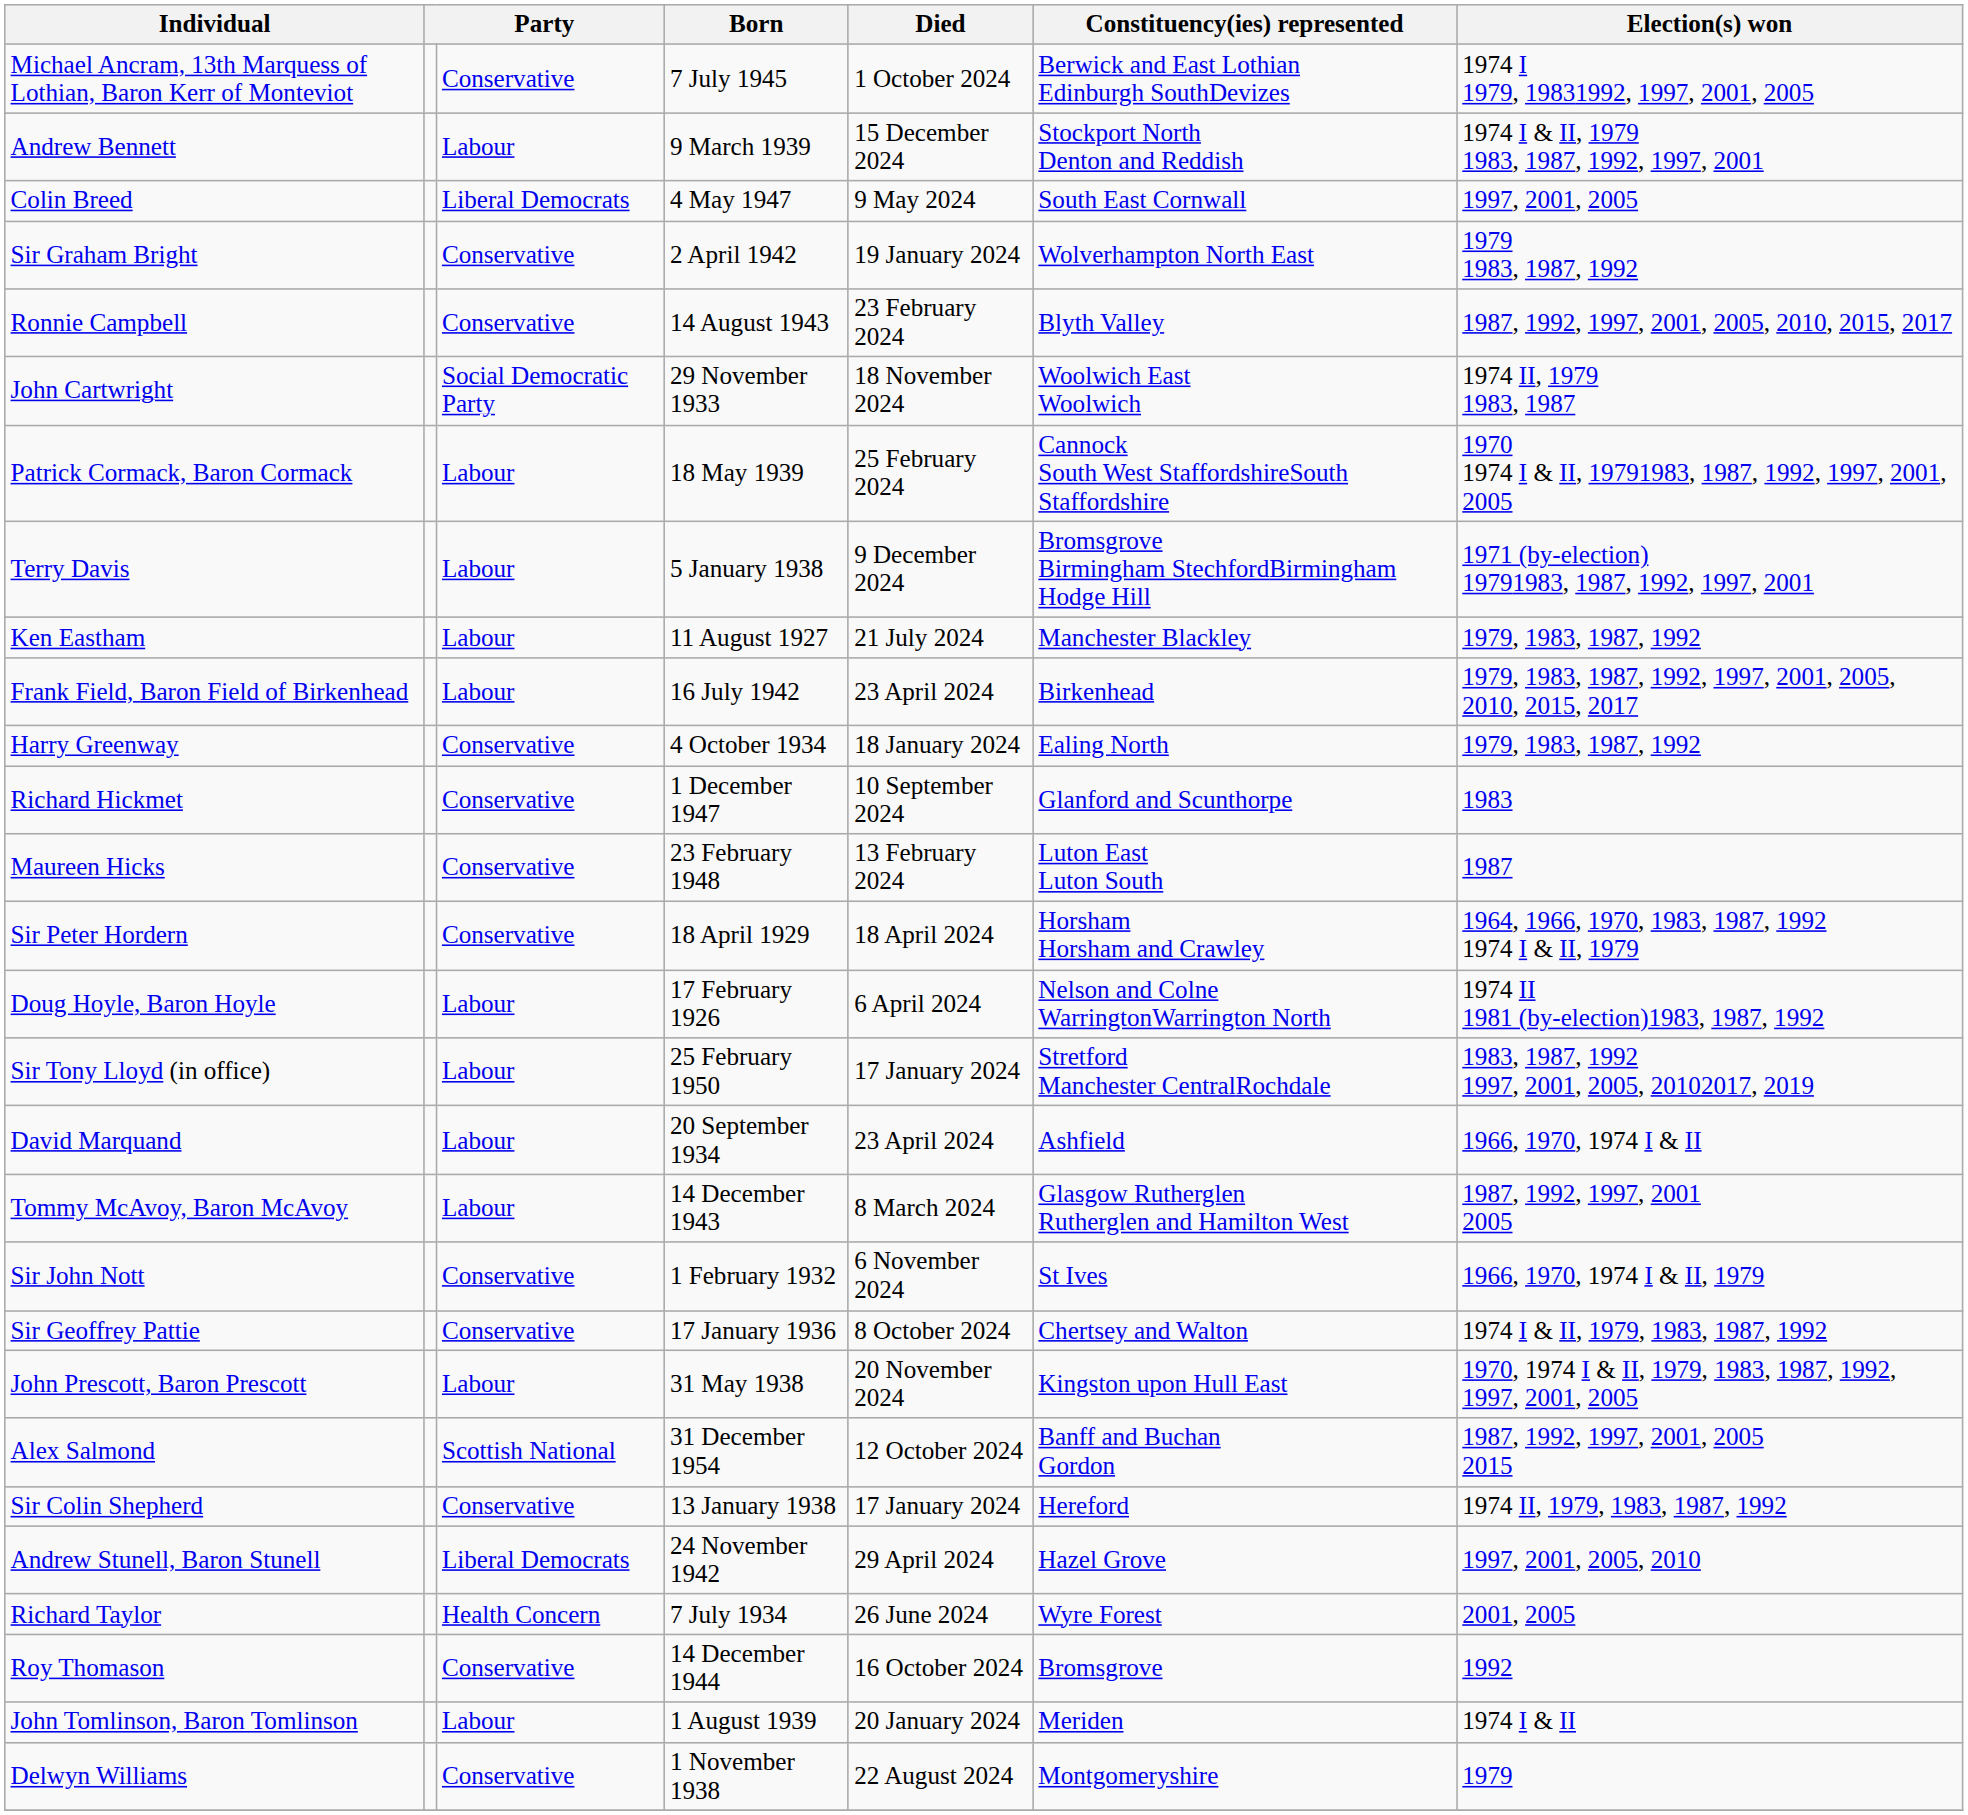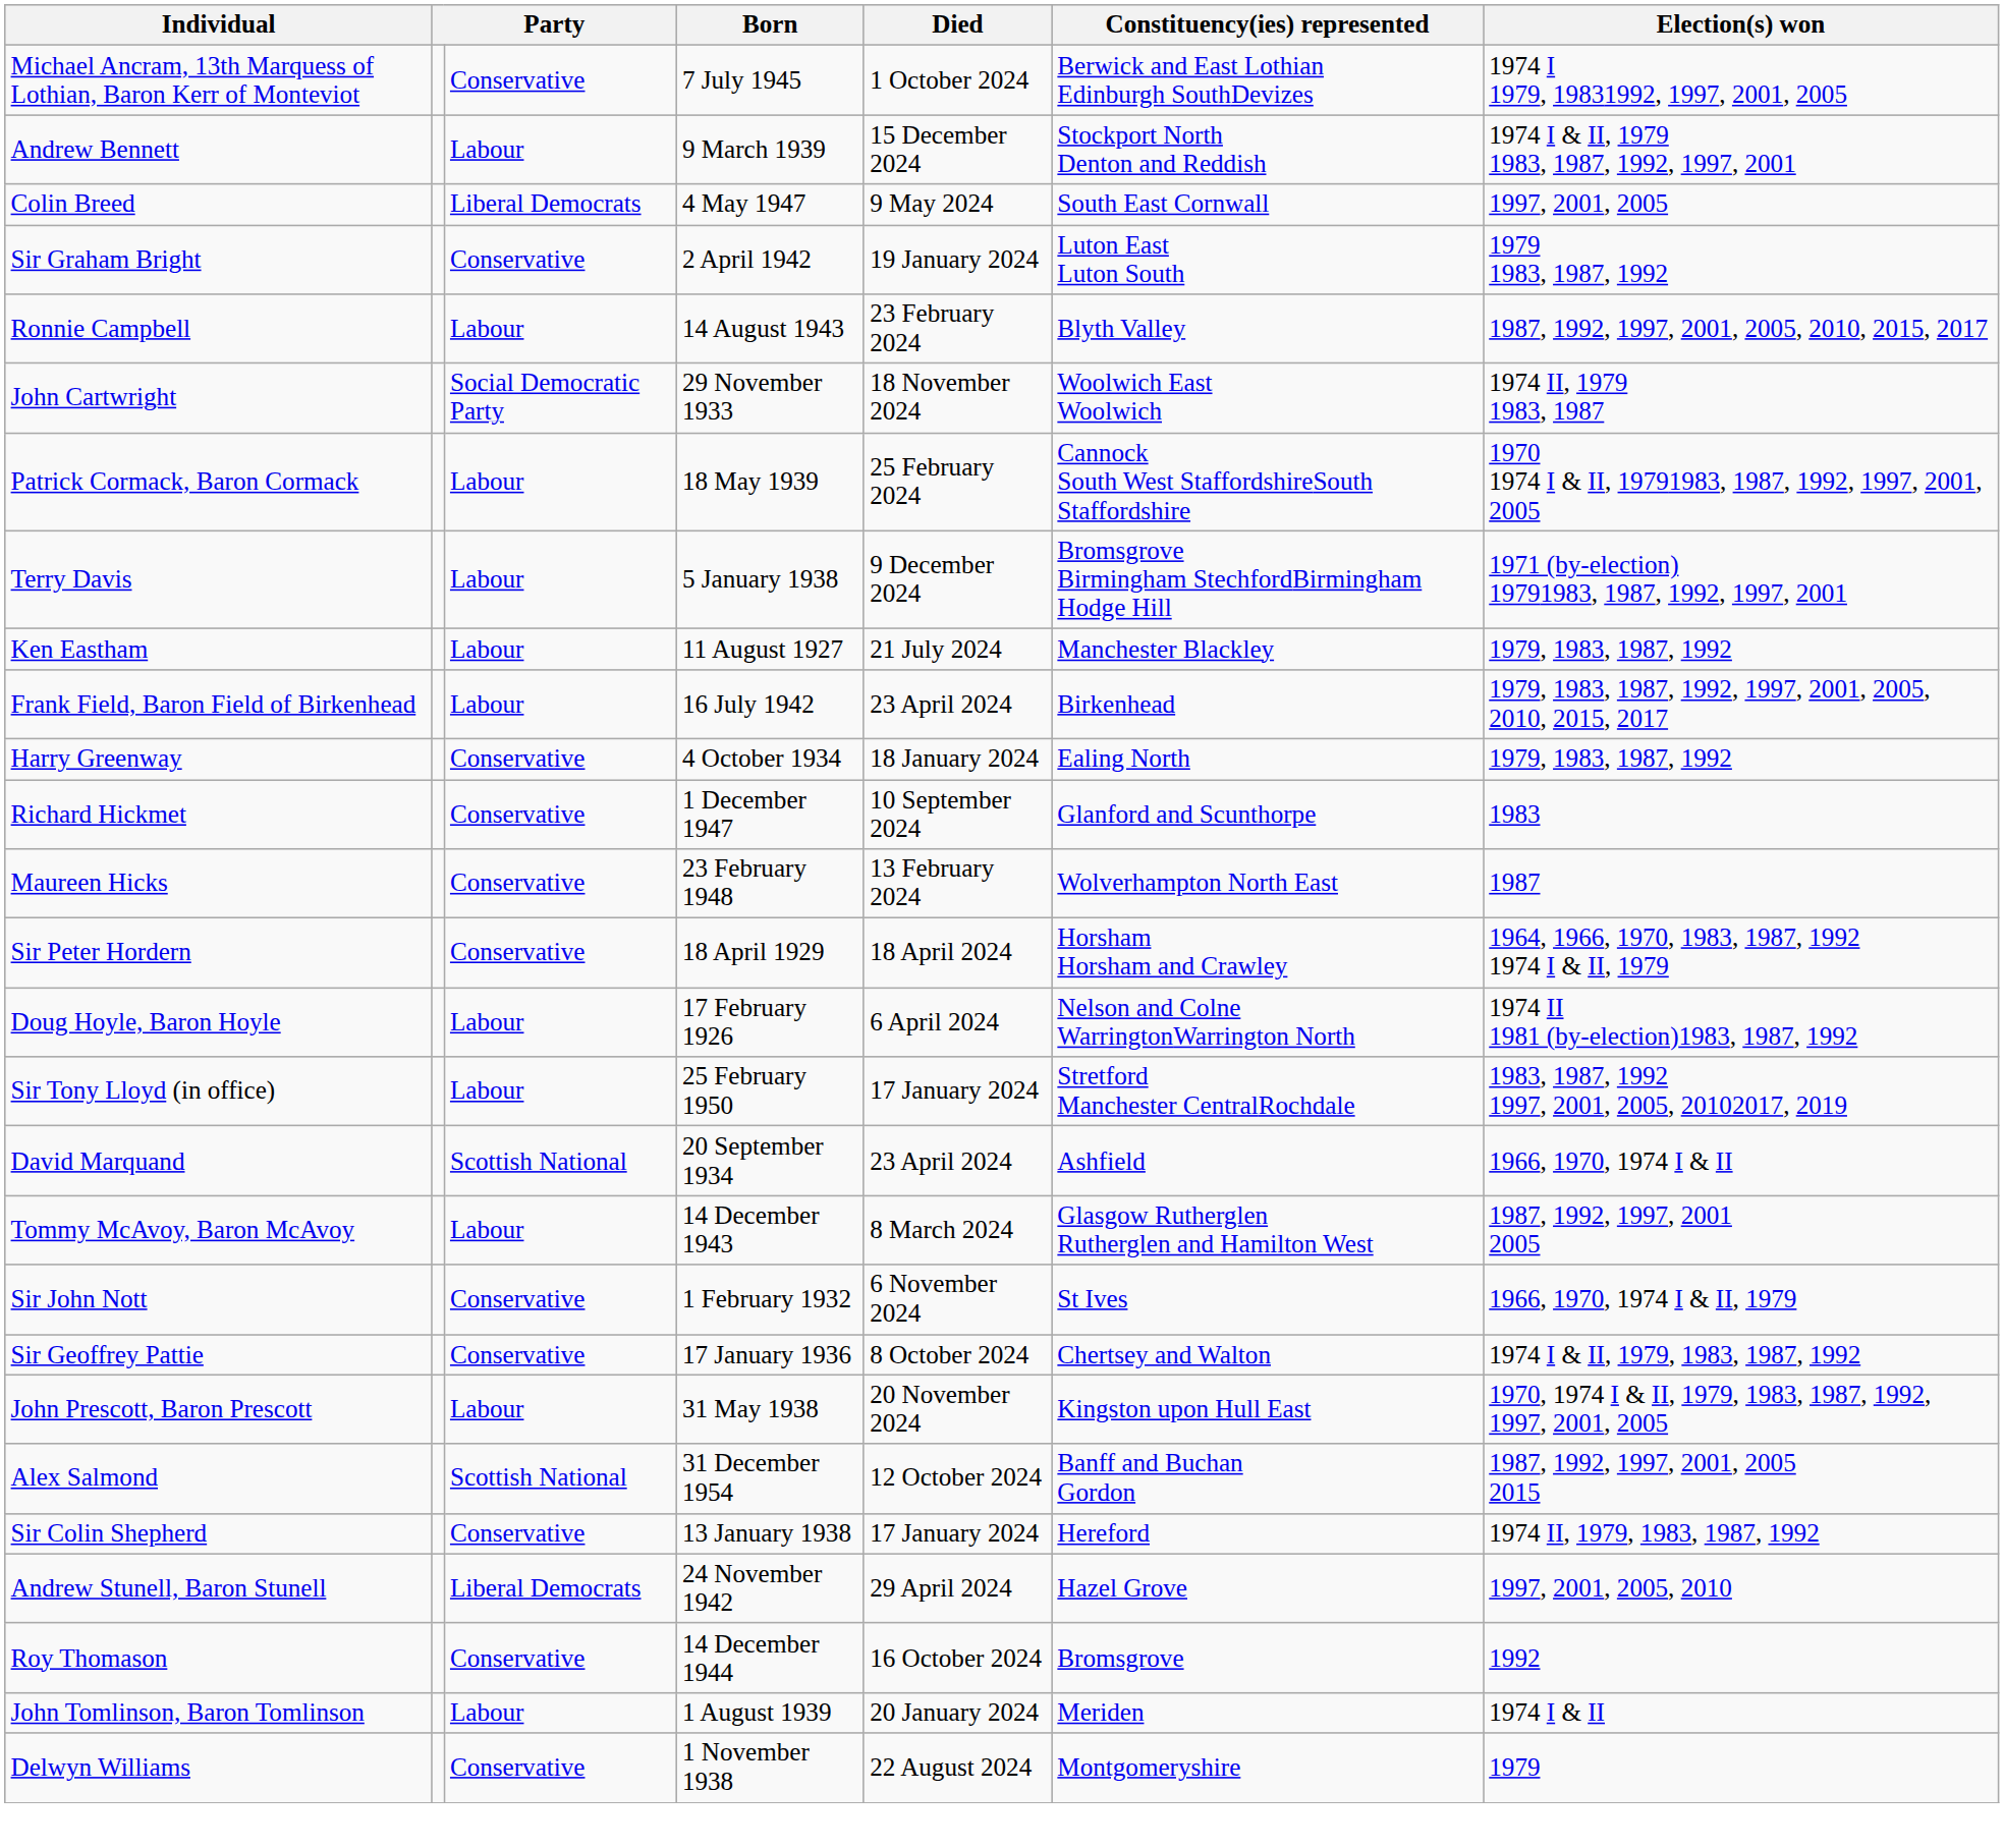Sir Graham Bright | Constituency(ies) represented: Wolverhampton North East -> Luton East Luton South
Ronnie Campbell | column 3: Conservative -> Labour
Maureen Hicks | Constituency(ies) represented: Luton East Luton South -> Wolverhampton North East
David Marquand | column 3: Labour -> Scottish National
- row: Richard Taylor | Health Concern | 7 July 1934 | 26 June 2024 | Wyre Forest | 2001, 2005
